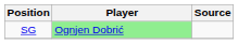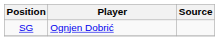SG | Player: lightgreen background -> no background
